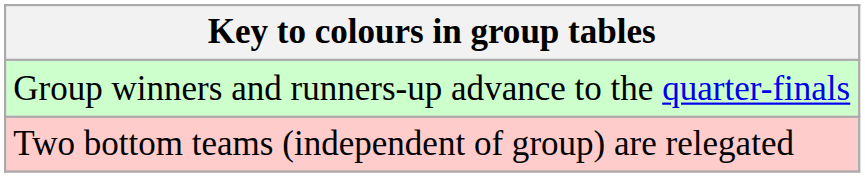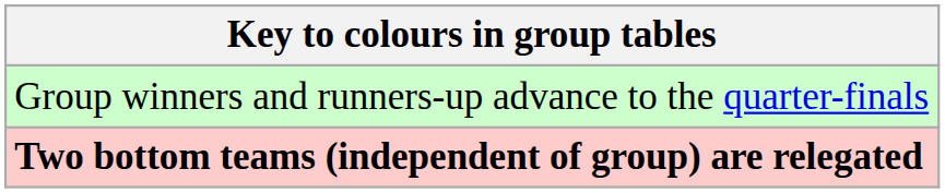row 3 | column 1: normal -> bold
